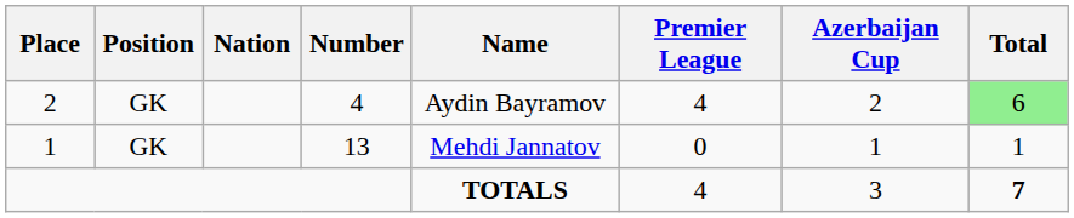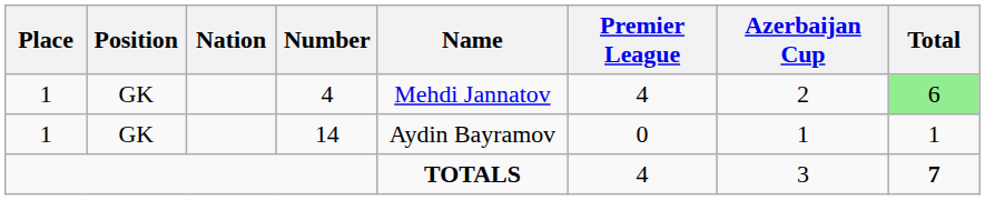row 2 | Place: 2 -> 1
row 2 | Name: Aydin Bayramov -> Mehdi Jannatov
row 3 | Number: 13 -> 14
row 3 | Name: Mehdi Jannatov -> Aydin Bayramov
